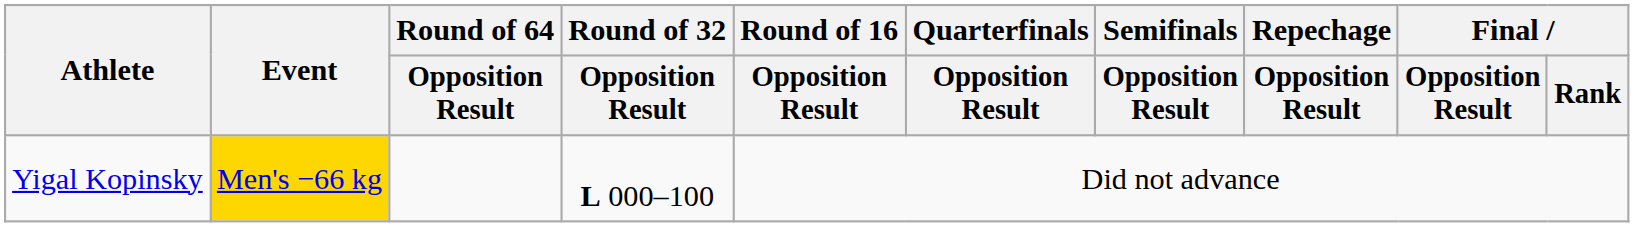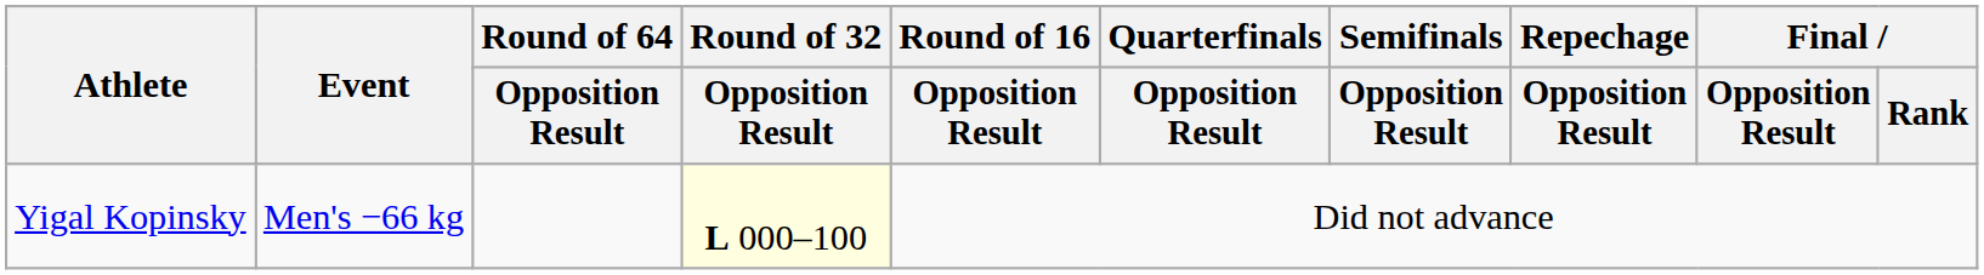Yigal Kopinsky | Event: gold background -> no background
Yigal Kopinsky | Round of 32 / Opposition Result: no background -> lightyellow background
